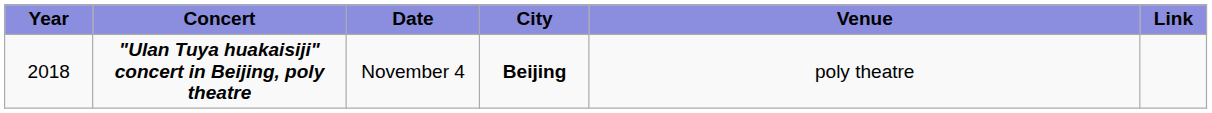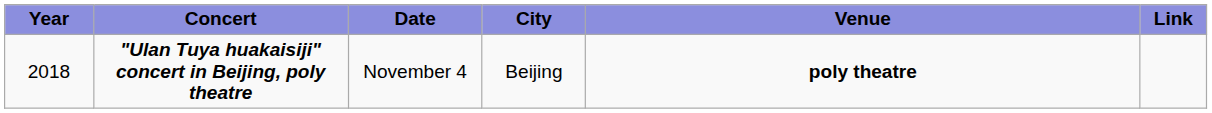"Ulan Tuya huakaisiji" concert in Beijing, poly theatre | City: bold -> normal
"Ulan Tuya huakaisiji" concert in Beijing, poly theatre | Venue: normal -> bold
